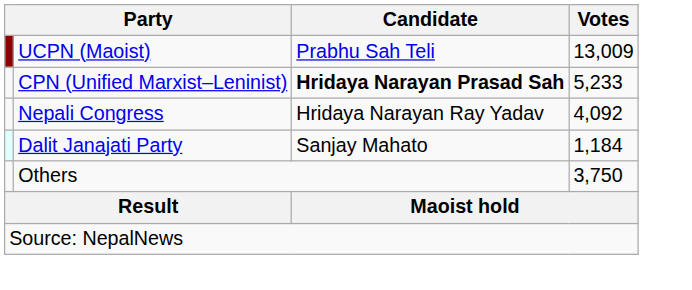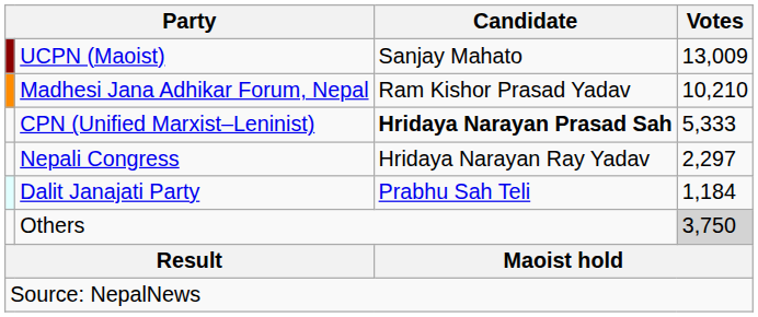UCPN (Maoist) | Candidate: Prabhu Sah Teli -> Sanjay Mahato
+ row: Madhesi Jana Adhikar Forum, Nepal | Ram Kishor Prasad Yadav | 10,210
CPN (Unified Marxist–Leninist) | Votes: 5,233 -> 5,333
Nepali Congress | Votes: 4,092 -> 2,297
Dalit Janajati Party | Candidate: Sanjay Mahato -> Prabhu Sah Teli
Others | Votes: no background -> lightgrey background
